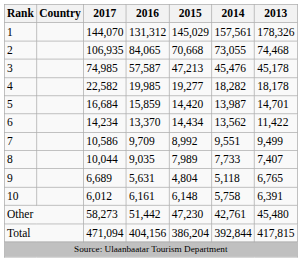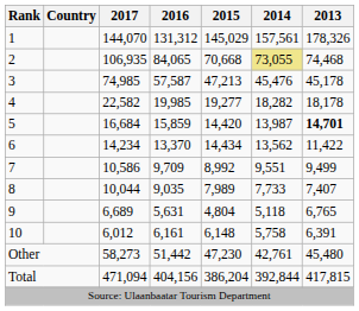2 | 2014: no background -> khaki background
5 | 2013: normal -> bold
